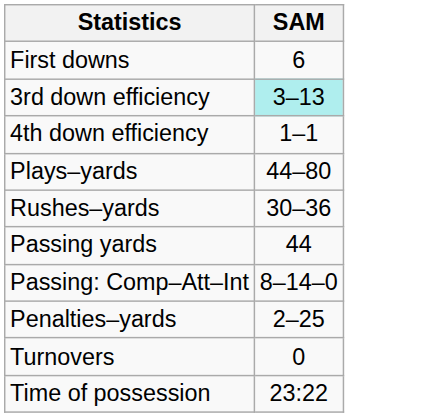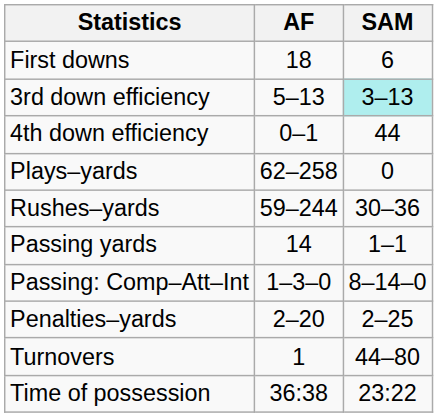+ column: AF | 18 | 5–13 | 0–1 | 62–258 | 59–244 | 14 | 1–3–0 | 2–20 | 1 | 36:38
4th down efficiency | SAM: 1–1 -> 44
Plays–yards | SAM: 44–80 -> 0
Passing yards | SAM: 44 -> 1–1
Turnovers | SAM: 0 -> 44–80
